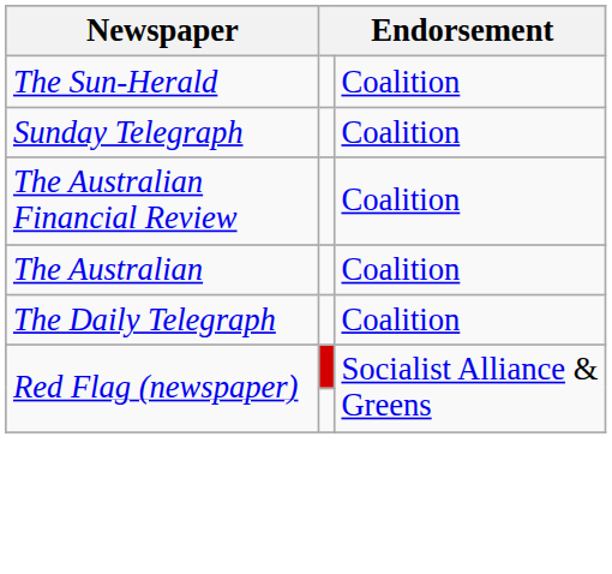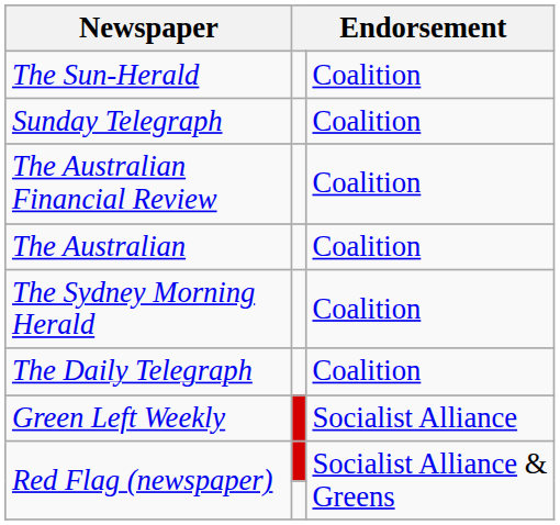+ row: The Sydney Morning Herald | Coalition
+ row: Green Left Weekly | Socialist Alliance
